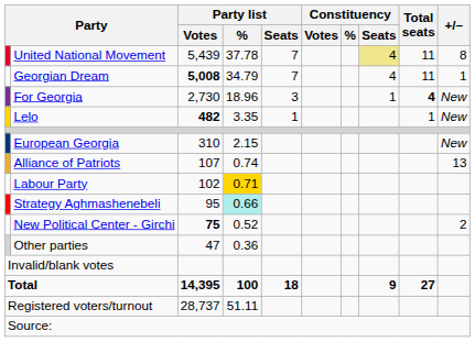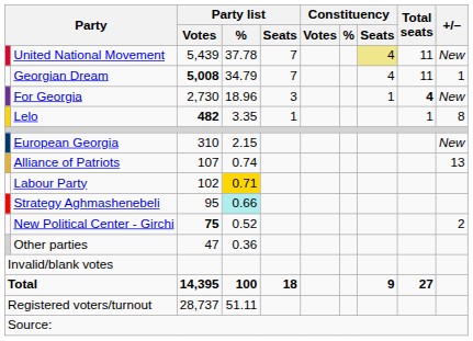United National Movement | +/–: 8 -> New
Lelo | +/–: New -> 8
